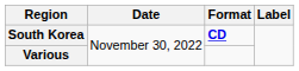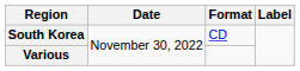South Korea | Format: bold -> normal
